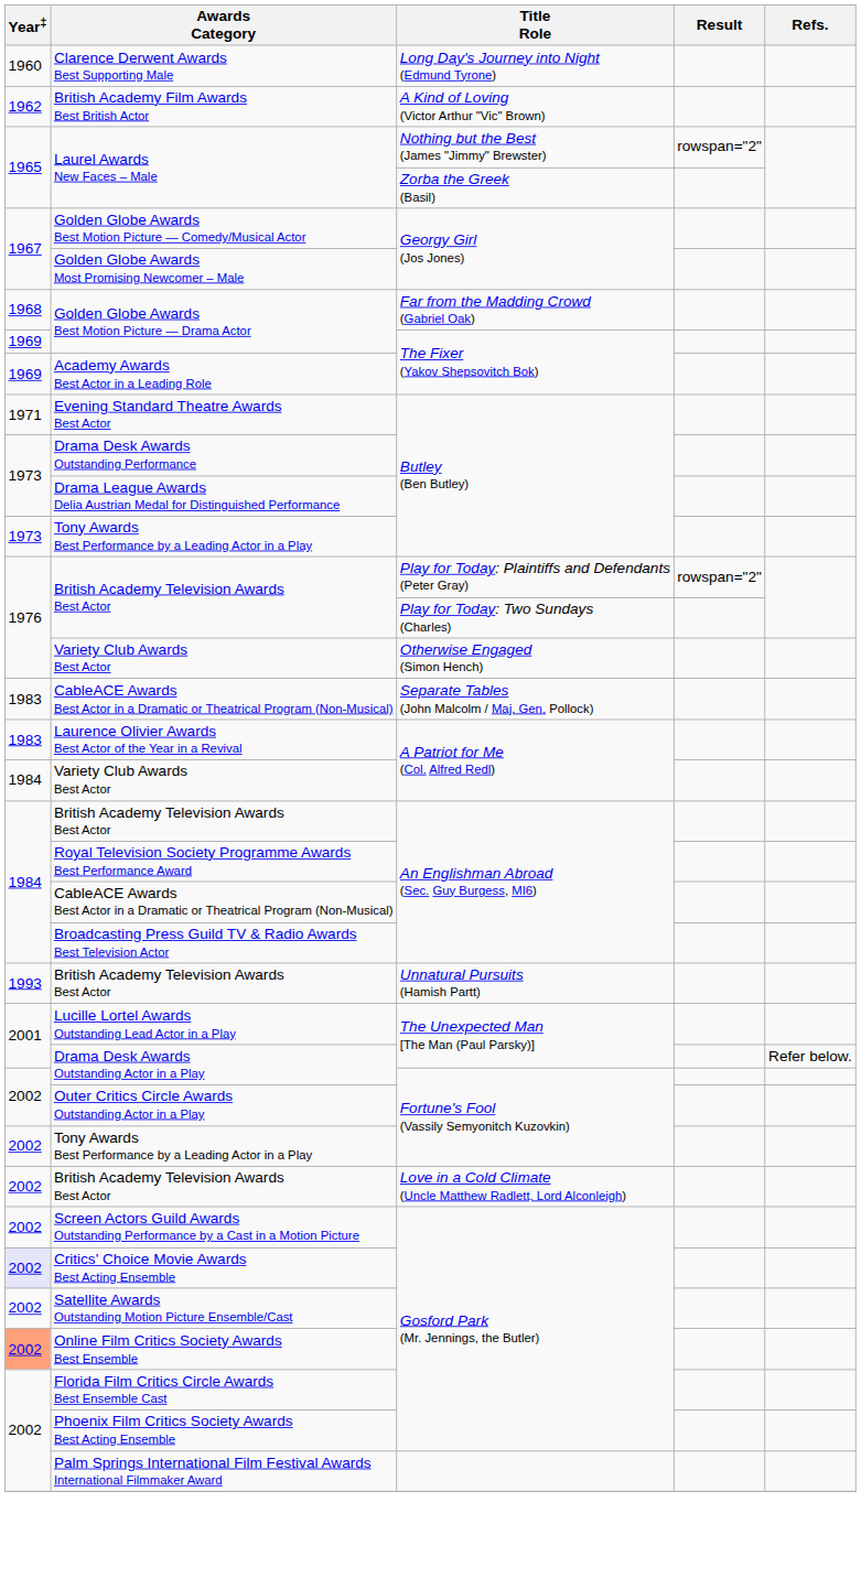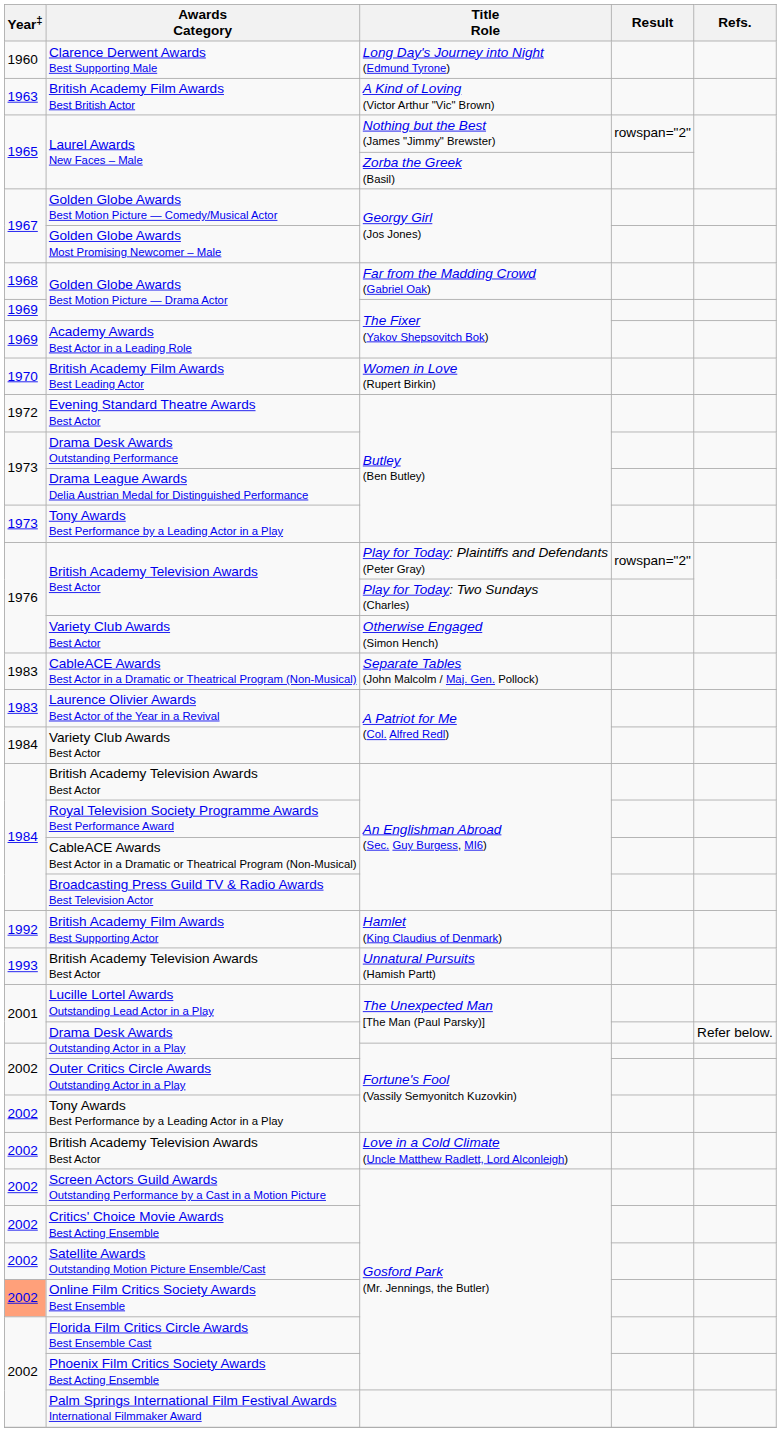British Academy Film Awards Best British Actor | Year‡: 1962 -> 1963
+ row: 1970 | British Academy Film Awards Best Leading Actor | Women in Love (Rupert Birkin)
Evening Standard Theatre Awards Best Actor | Year‡: 1971 -> 1972
+ row: 1992 | British Academy Film Awards Best Supporting Actor | Hamlet (King Claudius of Denmark)
Critics' Choice Movie Awards Best Acting Ensemble | Year‡: lavender background -> no background
